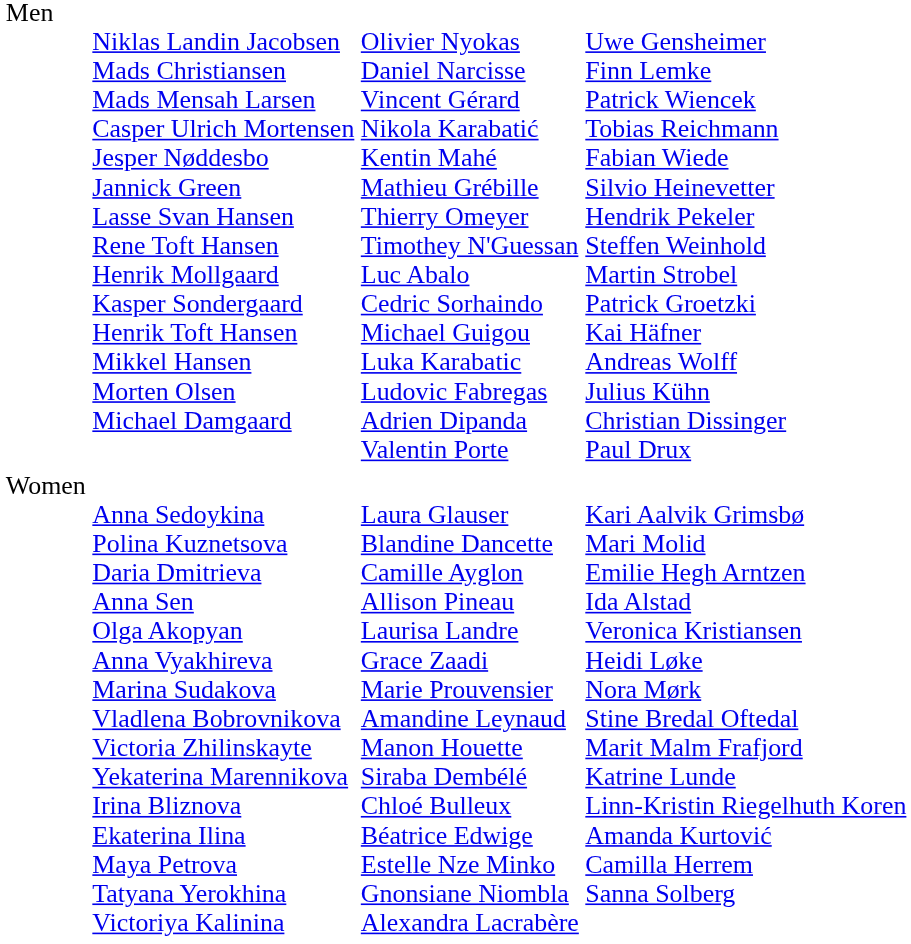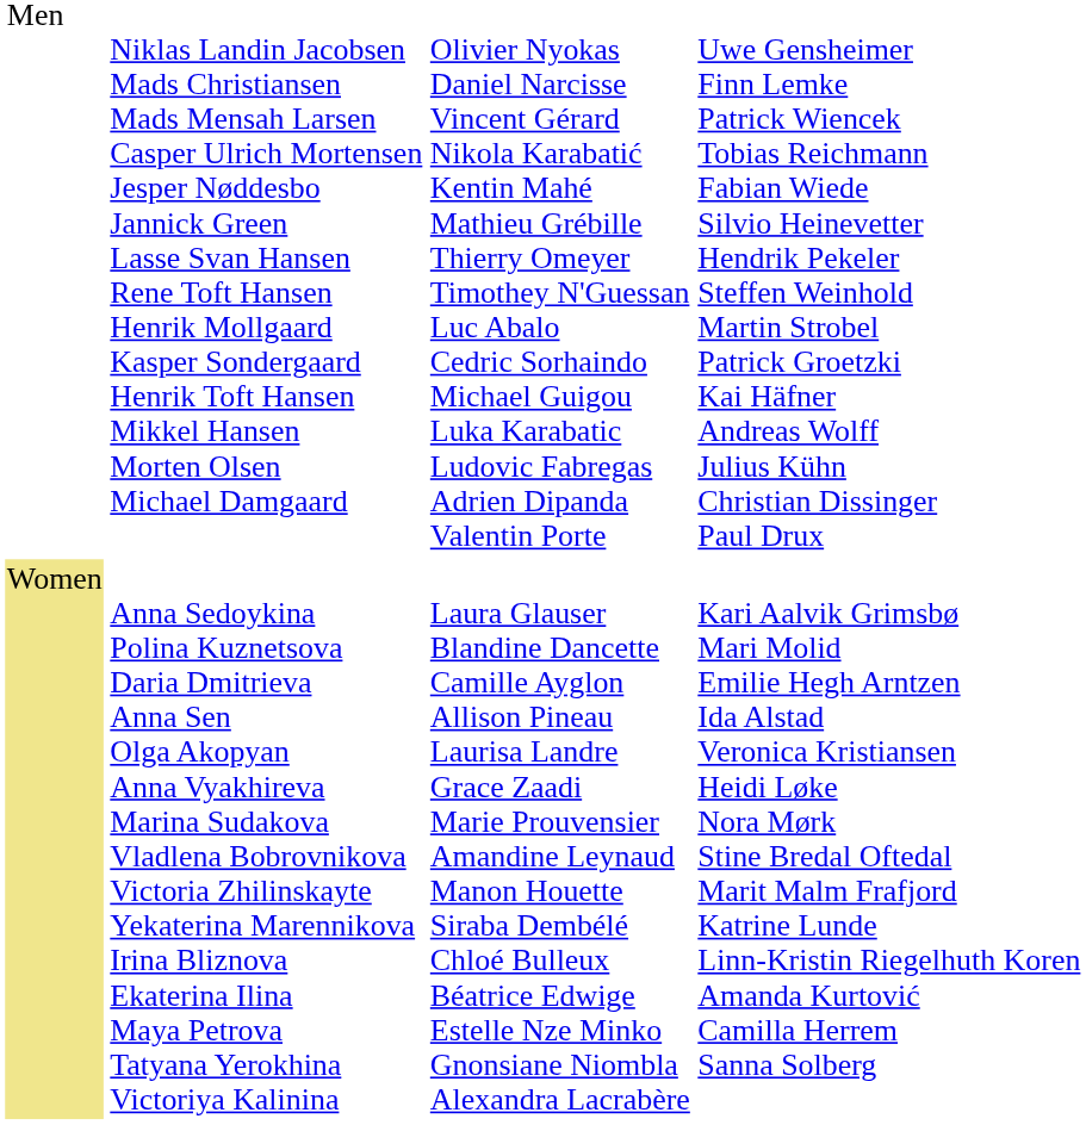Women | column 1: no background -> khaki background
